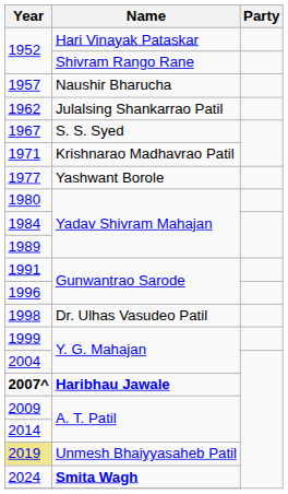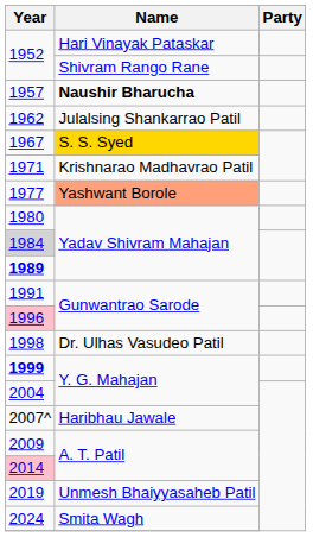1957 | Name: normal -> bold
1967 | Name: no background -> gold background
1977 | Name: no background -> lightsalmon background
1984 | Year: no background -> lightgrey background
1989 | Year: normal -> bold
1996 | Year: no background -> pink background
1999 | Year: normal -> bold
2007^ | Year: bold -> normal
2007^ | Name: bold -> normal
2014 | Year: no background -> pink background
2019 | Year: khaki background -> no background
2024 | Name: bold -> normal
